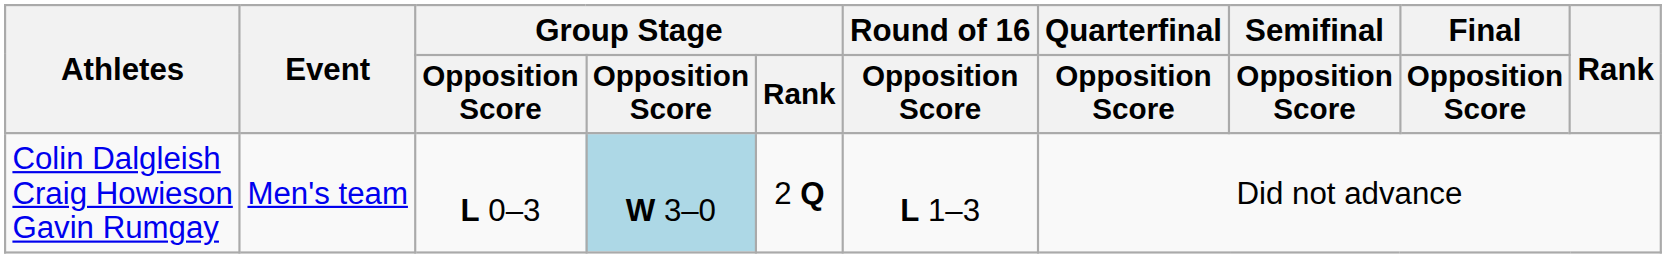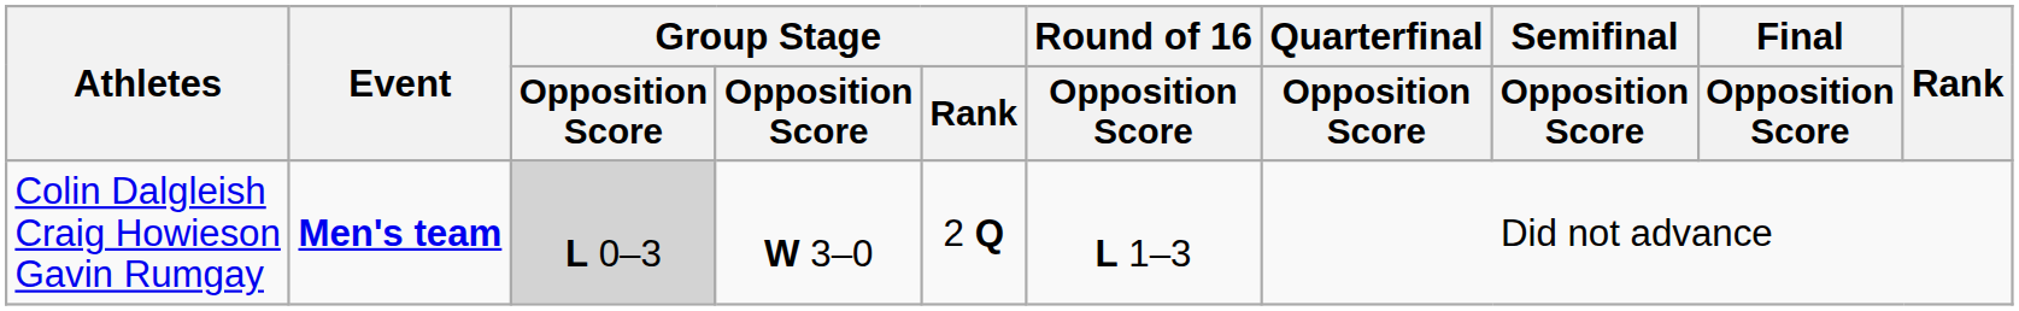Colin Dalgleish Craig Howieson Gavin Rumgay | Event: normal -> bold
Colin Dalgleish Craig Howieson Gavin Rumgay | column 3: no background -> lightgrey background
Colin Dalgleish Craig Howieson Gavin Rumgay | column 4: lightblue background -> no background
